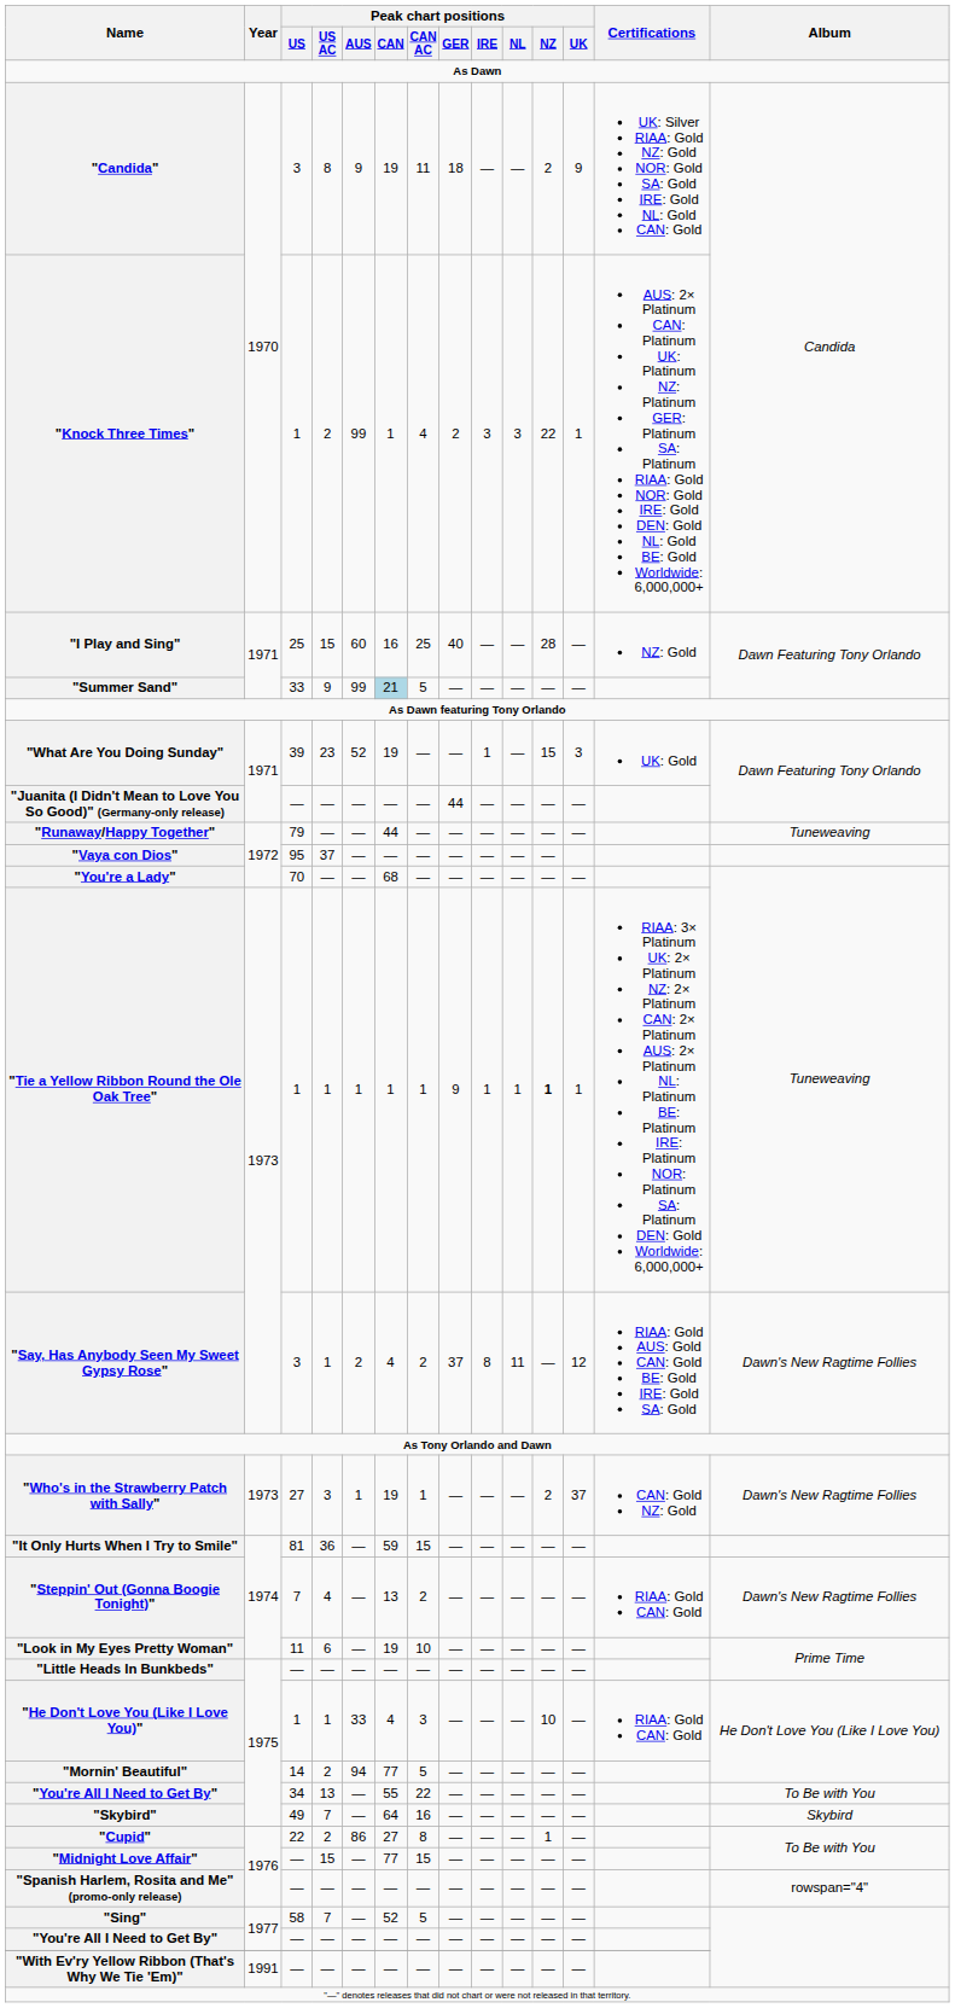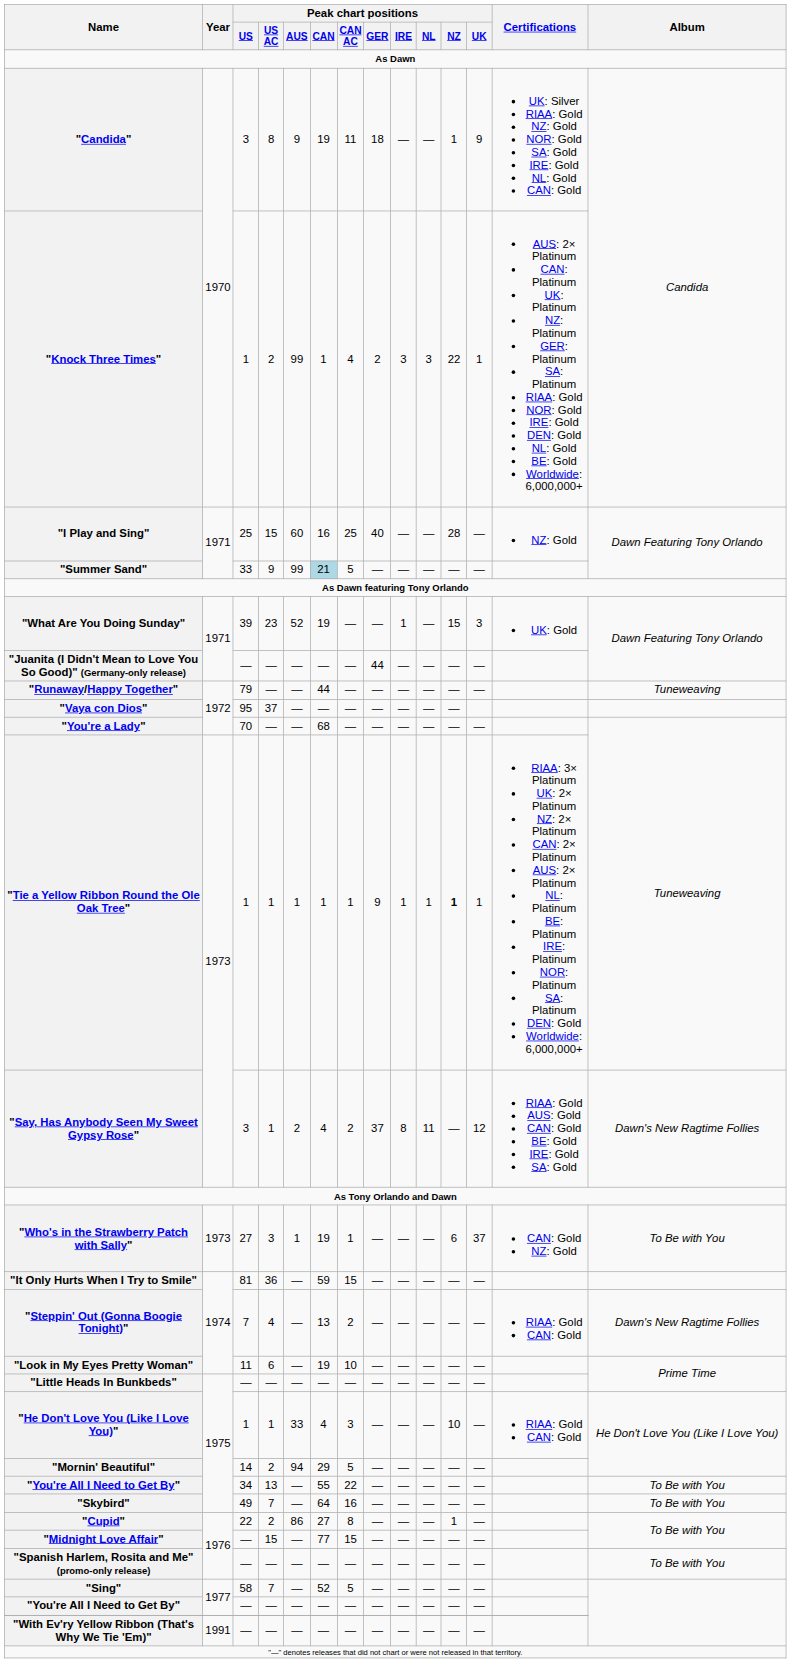"Candida" | Peak chart positions / NZ: 2 -> 1
"Who's in the Strawberry Patch with Sally" | Peak chart positions / NZ: 2 -> 6
"Who's in the Strawberry Patch with Sally" | Album: Dawn's New Ragtime Follies -> To Be with You
"Mornin' Beautiful" | Peak chart positions / CAN: 77 -> 29
"Skybird" | Album: Skybird -> To Be with You
"Spanish Harlem, Rosita and Me" (promo-only release) | Album: rowspan="4" -> To Be with You
